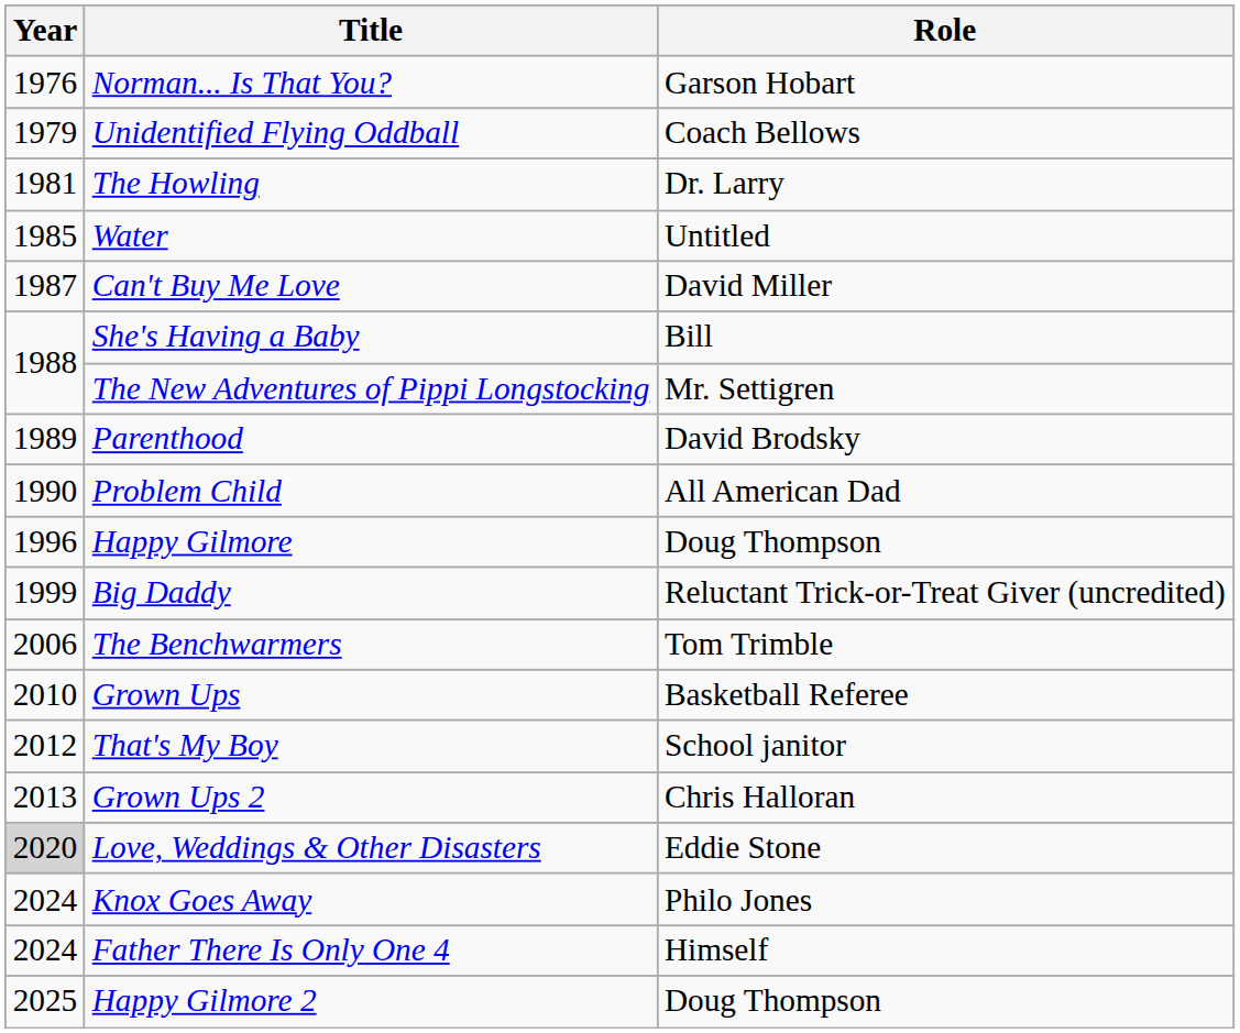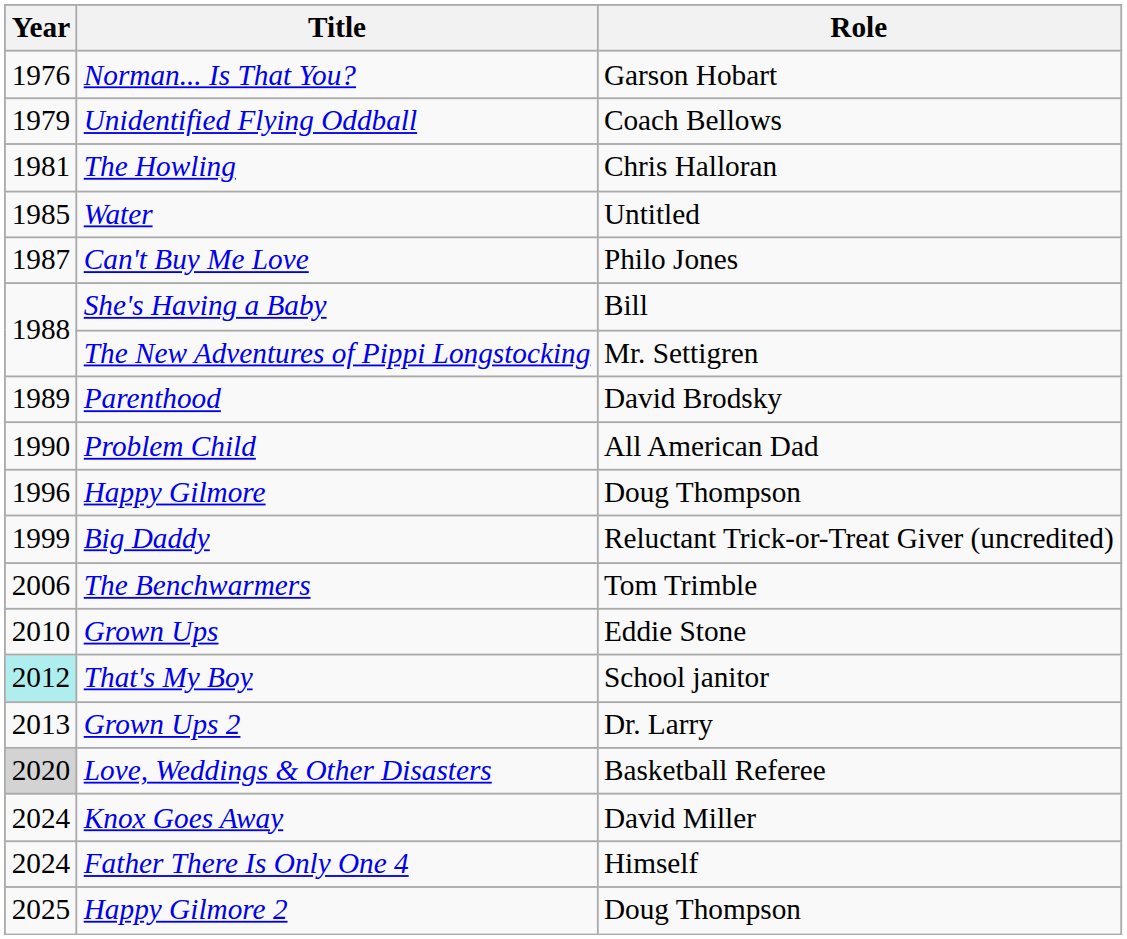The Howling | Role: Dr. Larry -> Chris Halloran
Can't Buy Me Love | Role: David Miller -> Philo Jones
Grown Ups | Role: Basketball Referee -> Eddie Stone
That's My Boy | Year: no background -> paleturquoise background
Grown Ups 2 | Role: Chris Halloran -> Dr. Larry
Love, Weddings & Other Disasters | Role: Eddie Stone -> Basketball Referee
Knox Goes Away | Role: Philo Jones -> David Miller
